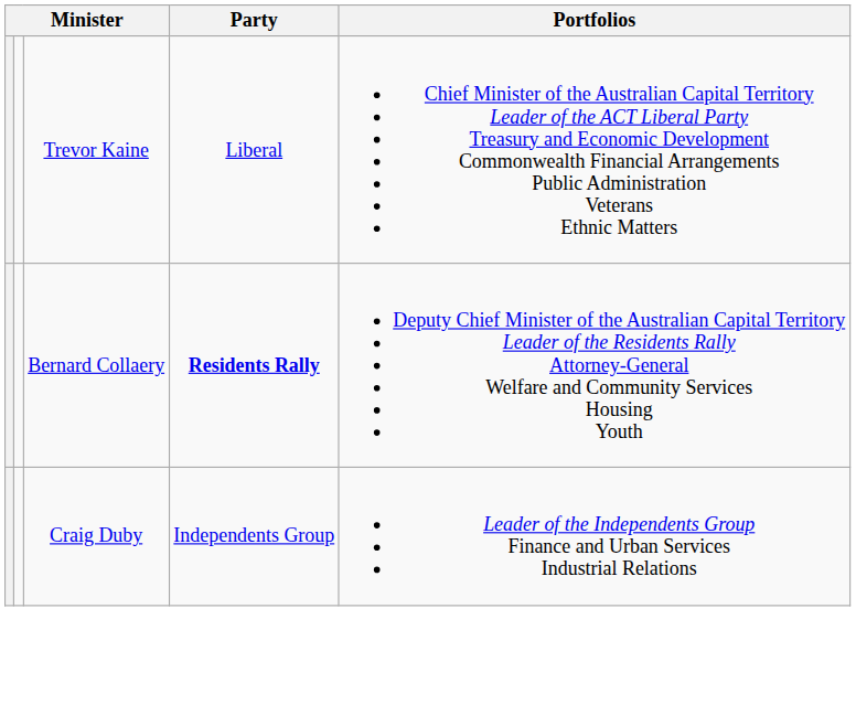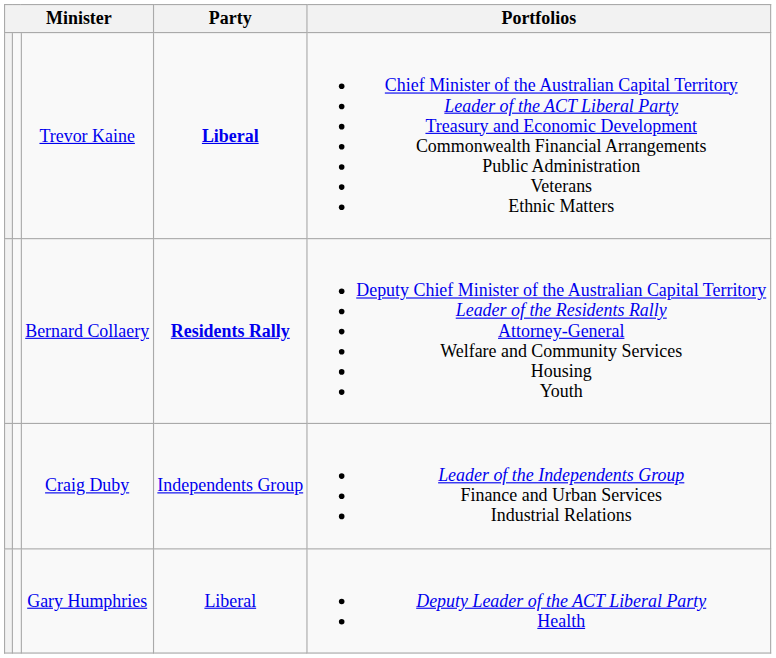Trevor Kaine | Party: normal -> bold
+ row: Gary Humphries | Liberal | Deputy Leader of the ACT Liberal Party Health
